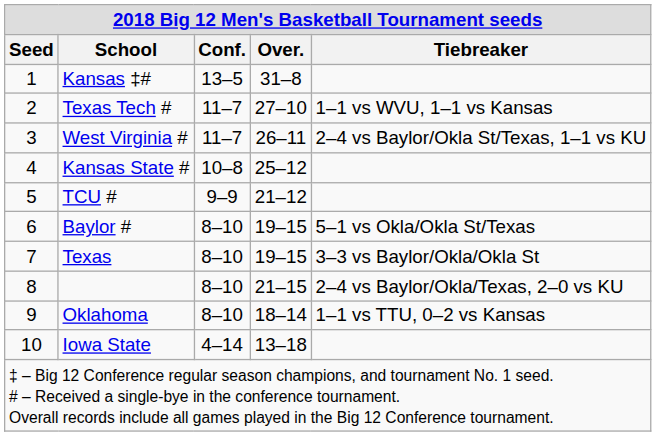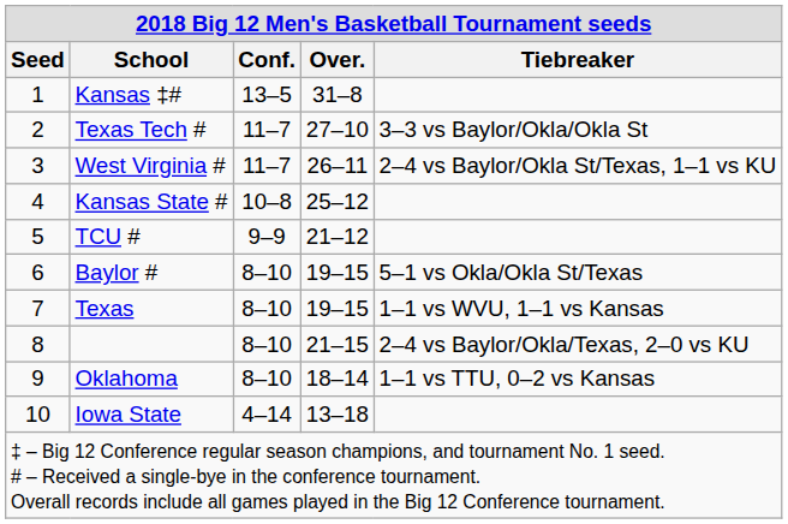Texas Tech # | Tiebreaker: 1–1 vs WVU, 1–1 vs Kansas -> 3–3 vs Baylor/Okla/Okla St
Texas | Tiebreaker: 3–3 vs Baylor/Okla/Okla St -> 1–1 vs WVU, 1–1 vs Kansas
